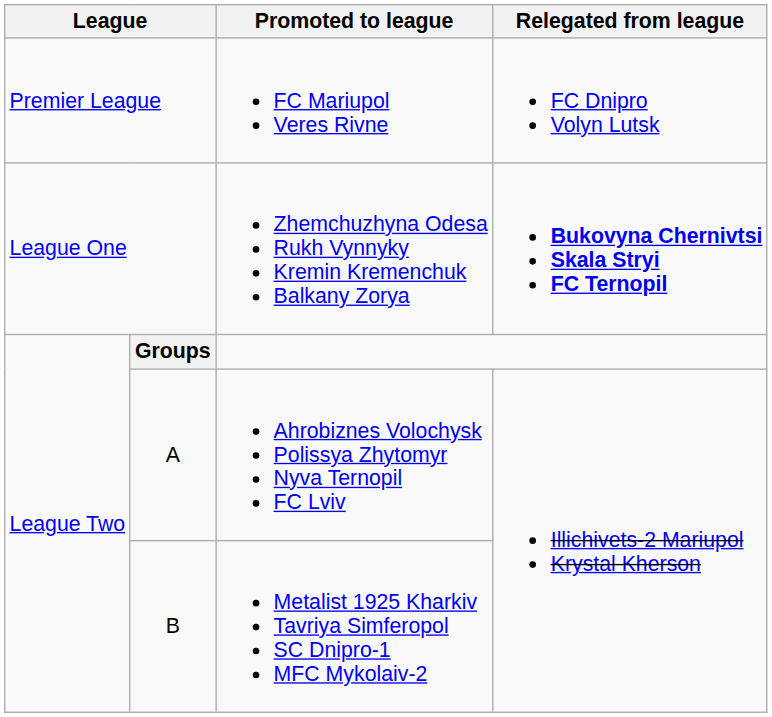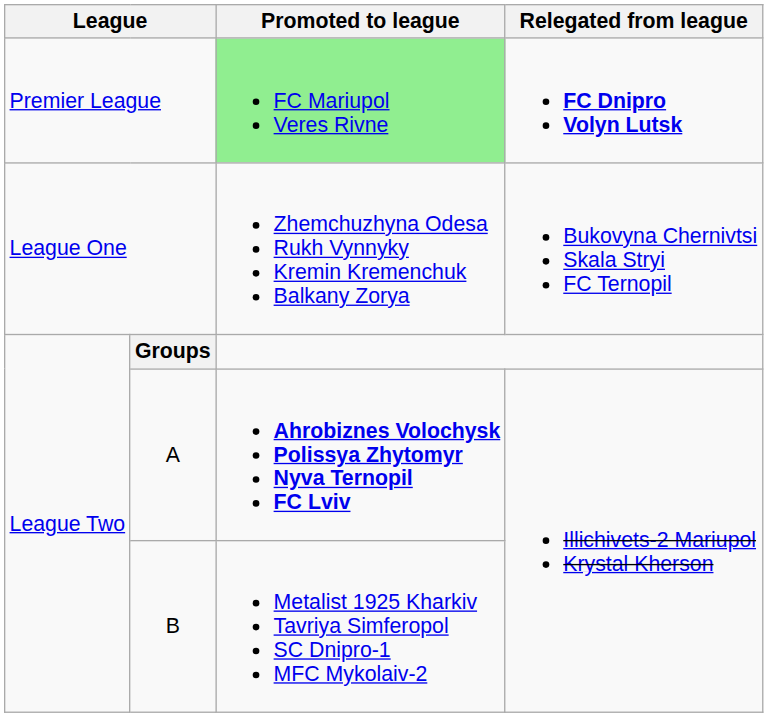Premier League | Promoted to league: no background -> lightgreen background
Premier League | Relegated from league: normal -> bold
League One | Relegated from league: bold -> normal
A | Promoted to league: normal -> bold
